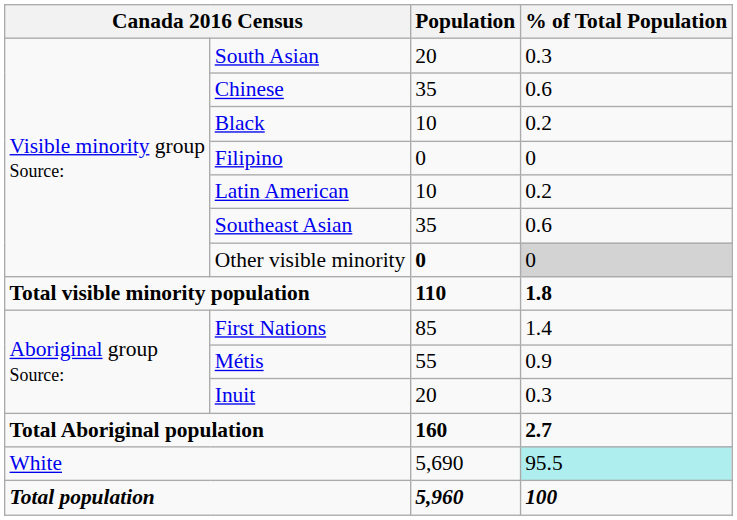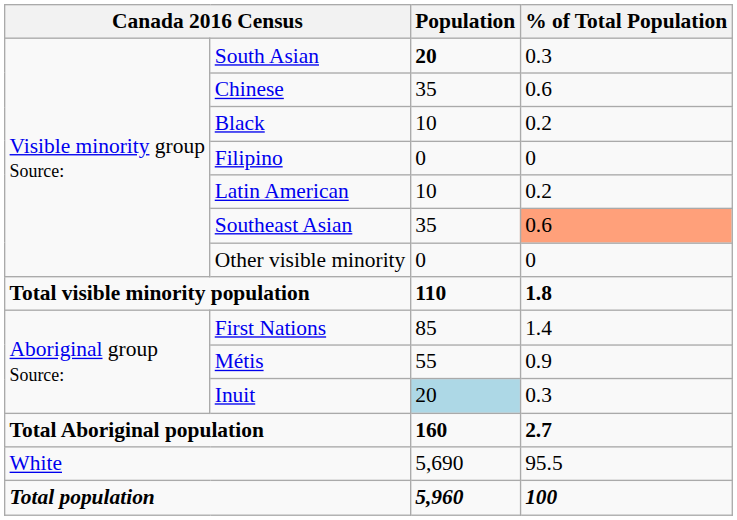South Asian | Population: normal -> bold
Southeast Asian | % of Total Population: no background -> lightsalmon background
Other visible minority | Population: bold -> normal
Other visible minority | % of Total Population: lightgrey background -> no background
Inuit | Population: no background -> lightblue background
White | % of Total Population: paleturquoise background -> no background
